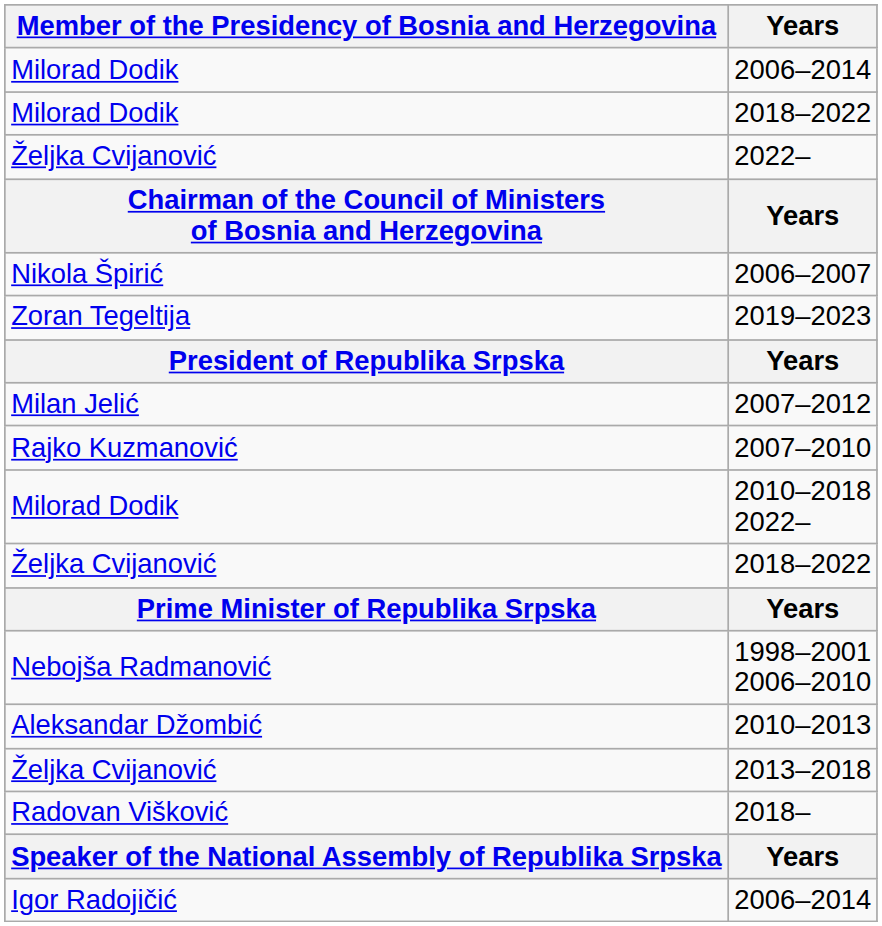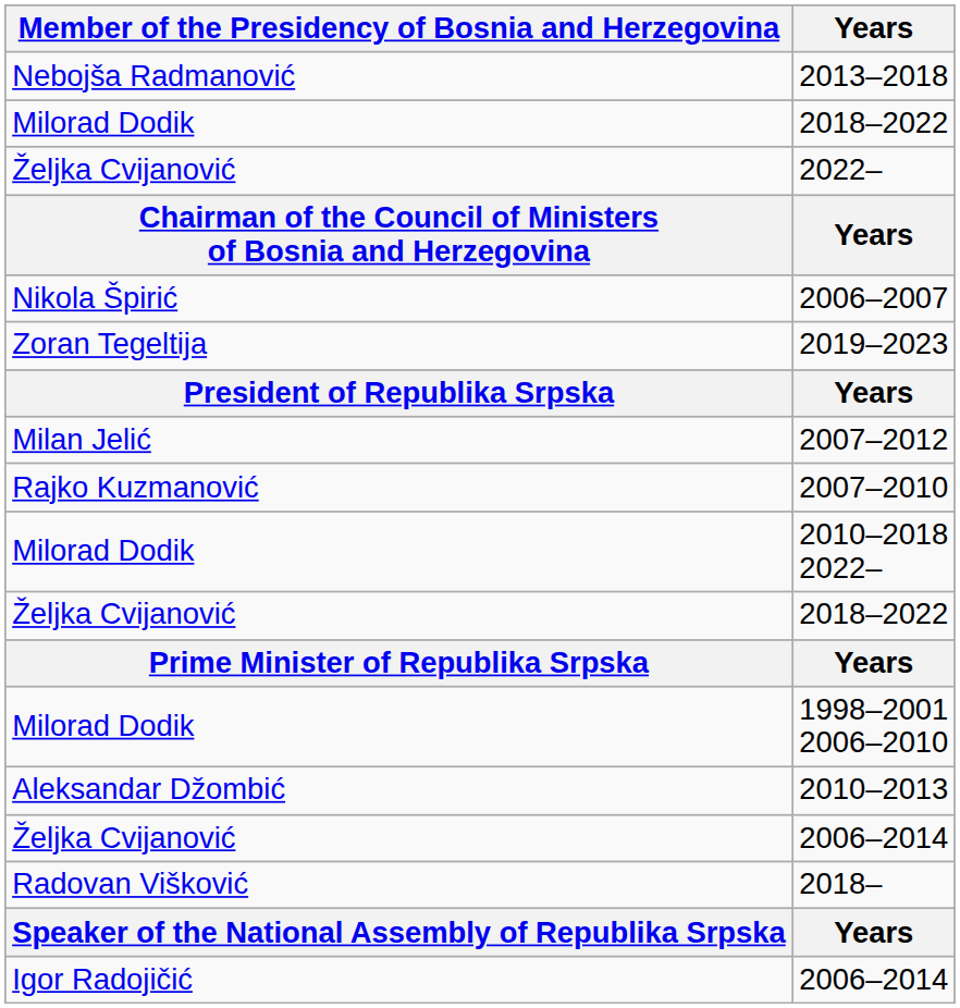row 2 | Member of the Presidency of Bosnia and Herzegovina: Milorad Dodik -> Nebojša Radmanović
row 2 | Years: 2006–2014 -> 2013–2018
row 14 | Member of the Presidency of Bosnia and Herzegovina: Nebojša Radmanović -> Milorad Dodik
row 16 | Years: 2013–2018 -> 2006–2014
